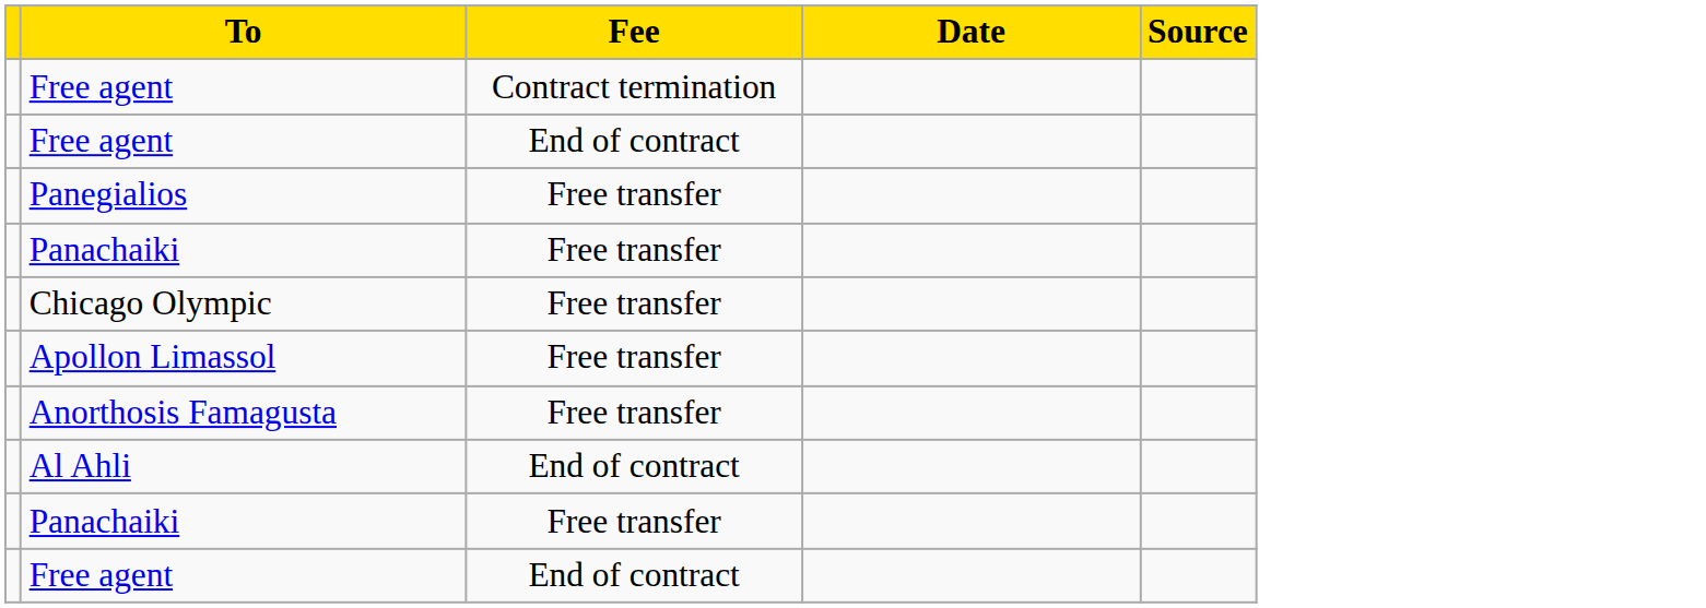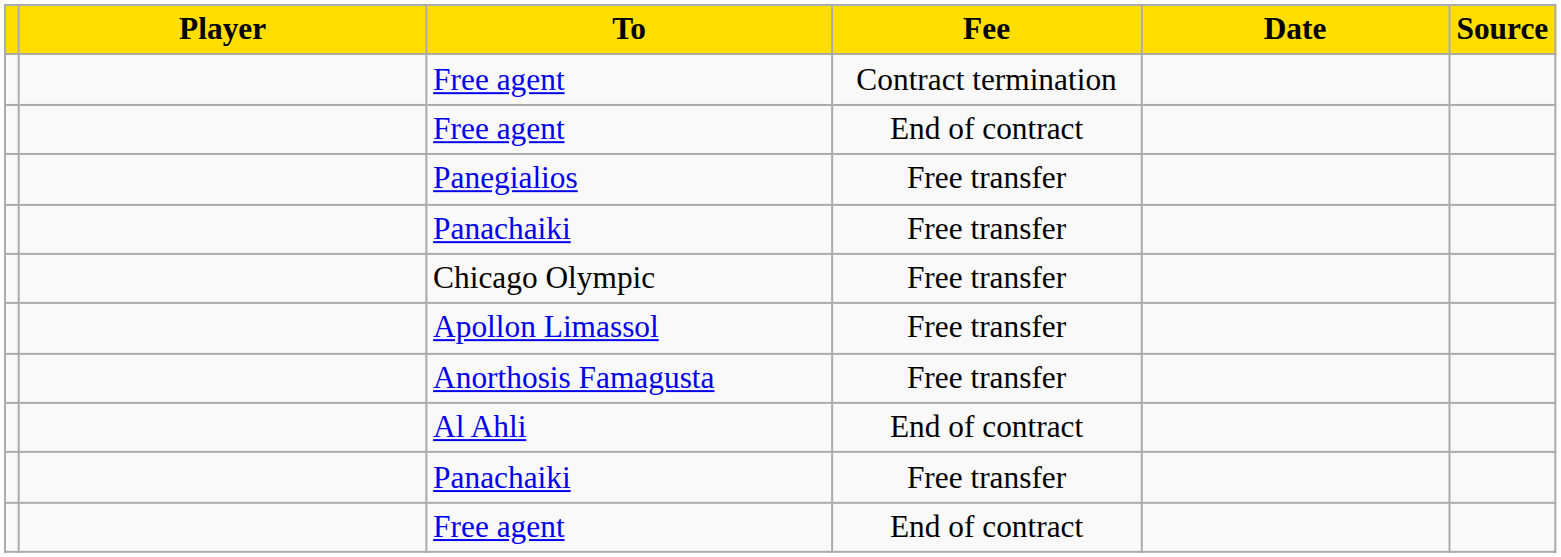+ column: Player
